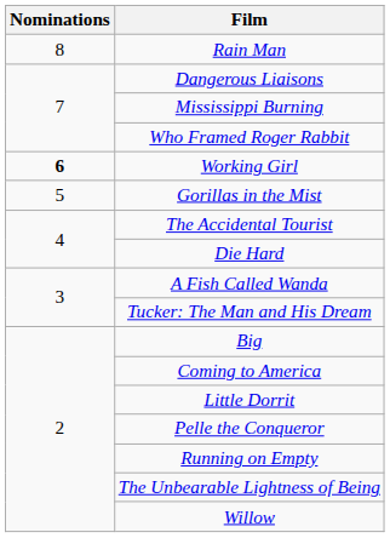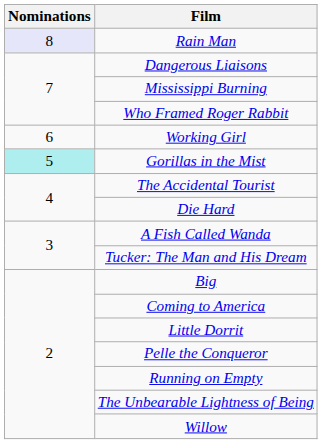Rain Man | Nominations: no background -> lavender background
Working Girl | Nominations: bold -> normal
Gorillas in the Mist | Nominations: no background -> paleturquoise background
